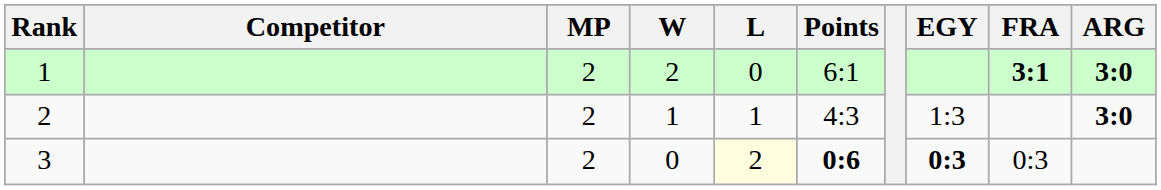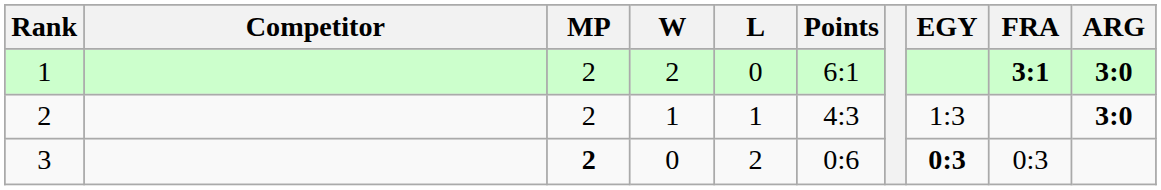3 | MP: normal -> bold
3 | L: lightyellow background -> no background
3 | Points: bold -> normal
